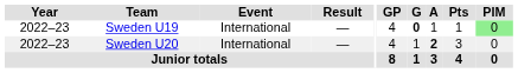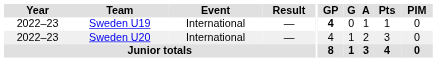Sweden U19 | GP: normal -> bold
Sweden U19 | G: bold -> normal
Sweden U19 | PIM: lightgreen background -> no background
Sweden U20 | A: bold -> normal
